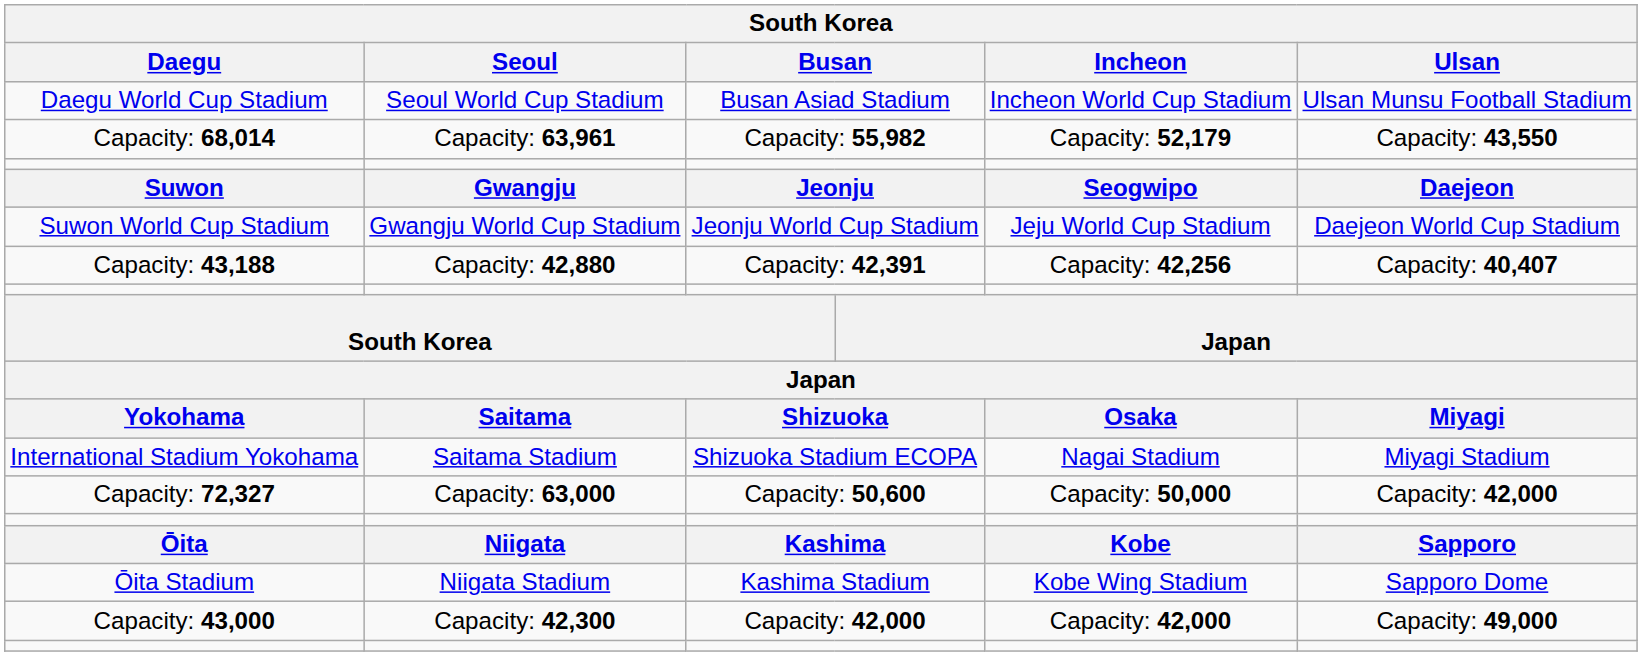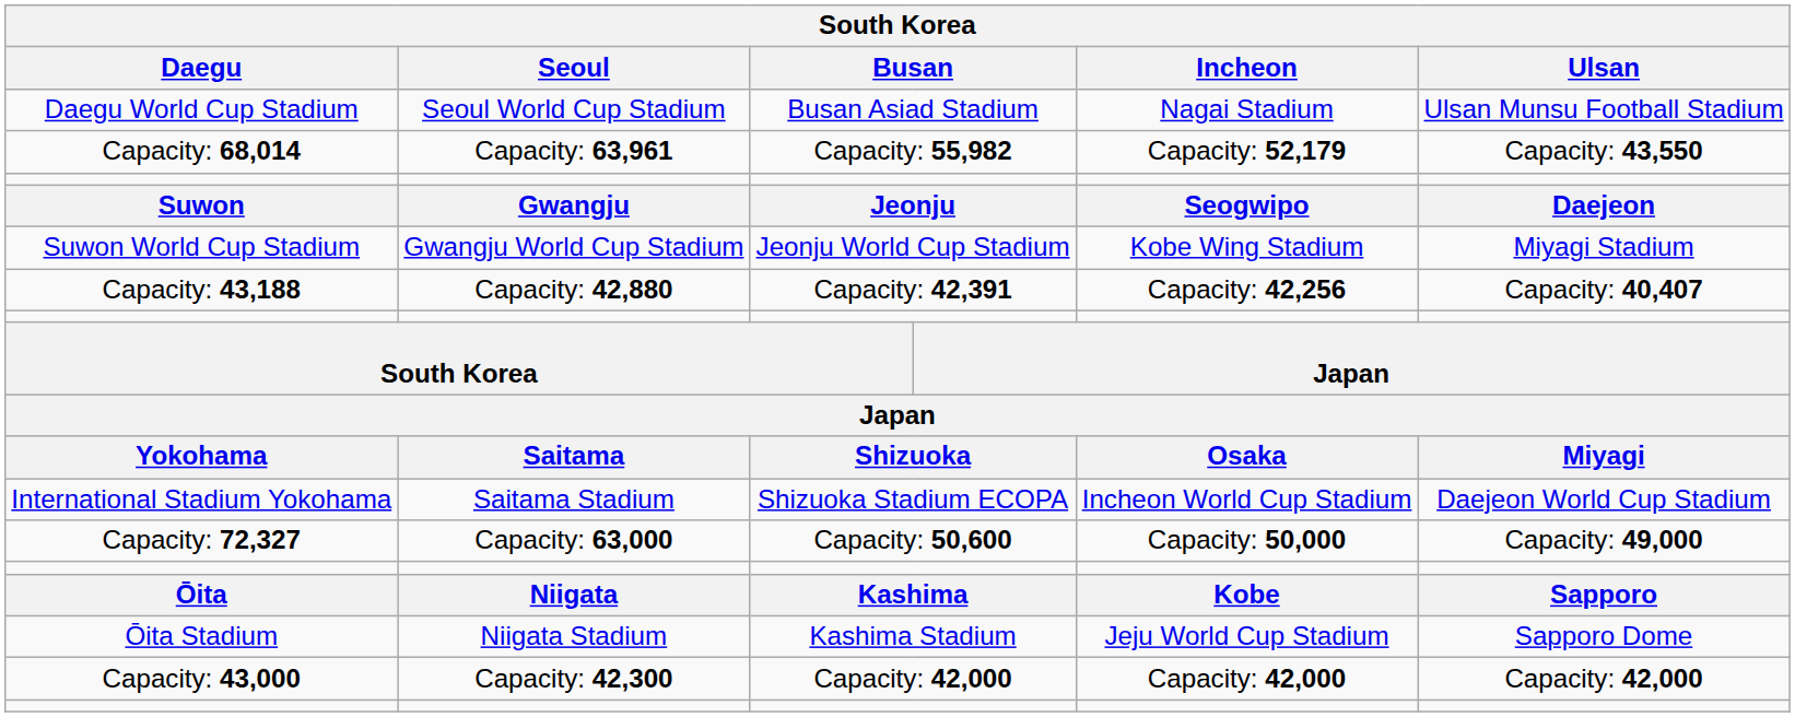Daegu World Cup Stadium | Incheon: Incheon World Cup Stadium -> Nagai Stadium
Suwon World Cup Stadium | Incheon: Jeju World Cup Stadium -> Kobe Wing Stadium
Suwon World Cup Stadium | Ulsan: Daejeon World Cup Stadium -> Miyagi Stadium
International Stadium Yokohama | Incheon: Nagai Stadium -> Incheon World Cup Stadium
International Stadium Yokohama | Ulsan: Miyagi Stadium -> Daejeon World Cup Stadium
Capacity: 72,327 | Ulsan: Capacity: 42,000 -> Capacity: 49,000
Ōita Stadium | Incheon: Kobe Wing Stadium -> Jeju World Cup Stadium
Capacity: 43,000 | Ulsan: Capacity: 49,000 -> Capacity: 42,000
